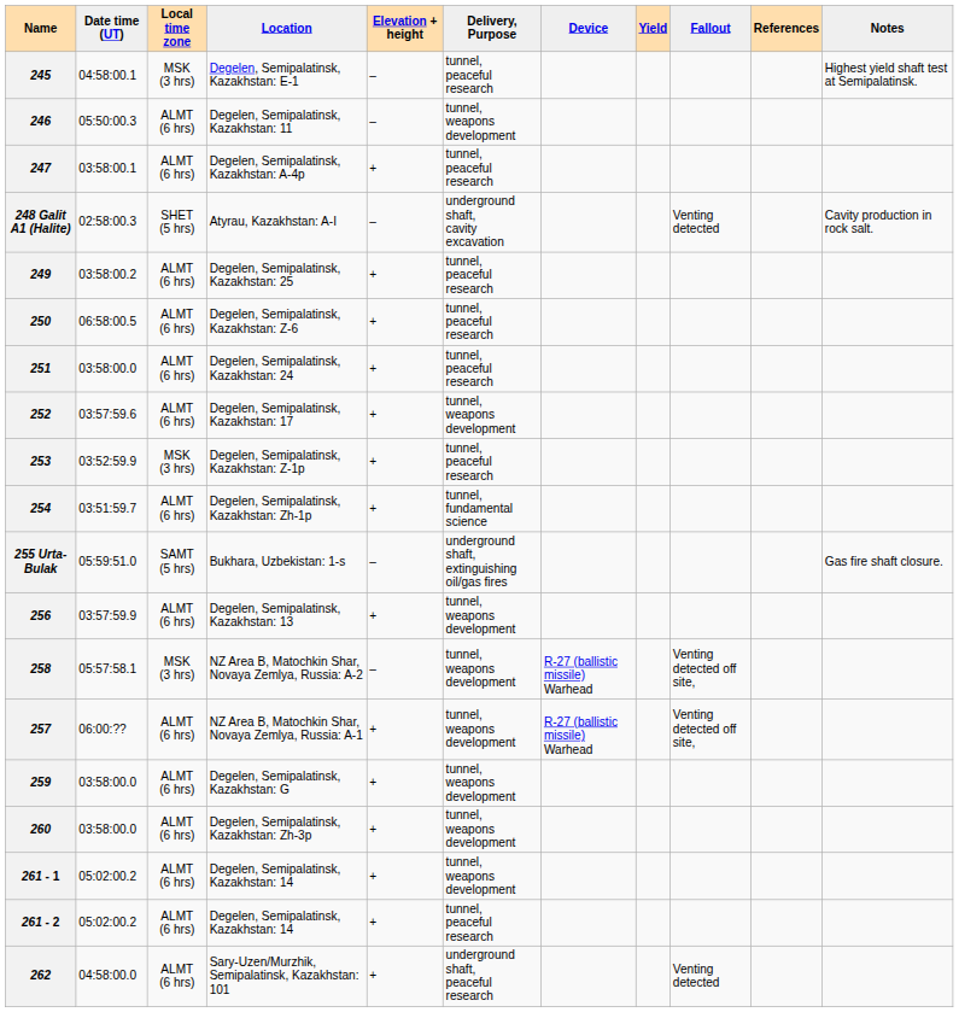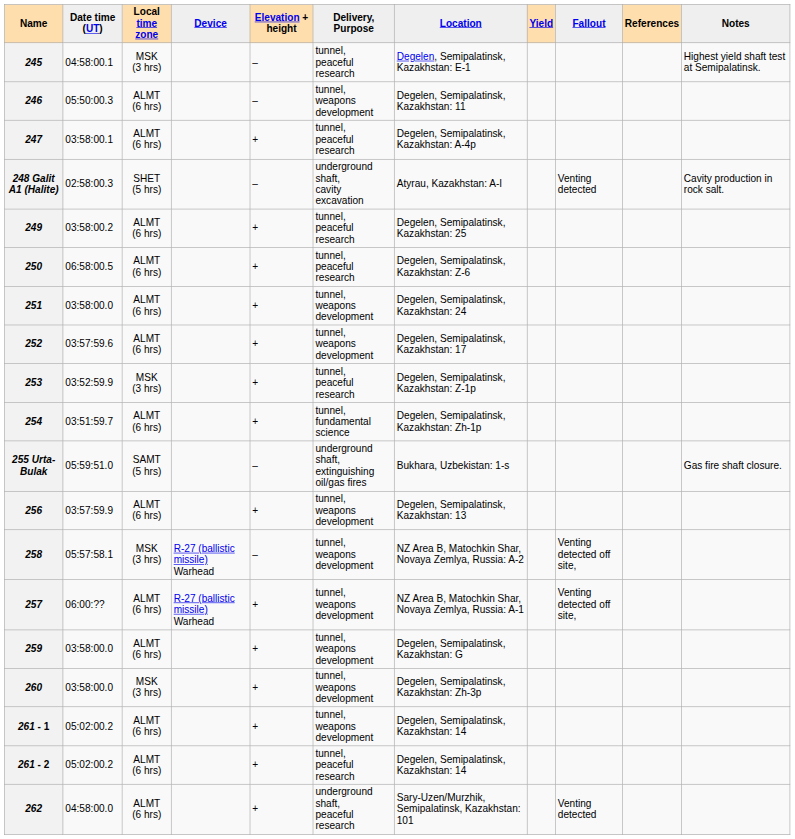columns swapped: Location <-> Device
251 | Delivery, Purpose: tunnel, peaceful research -> tunnel, weapons development
260 | Local time zone: ALMT (6 hrs) -> MSK (3 hrs)
